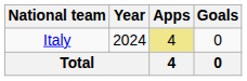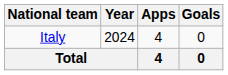Italy | Apps: khaki background -> no background
